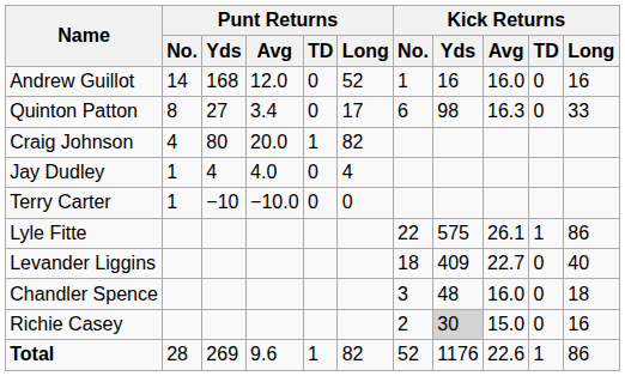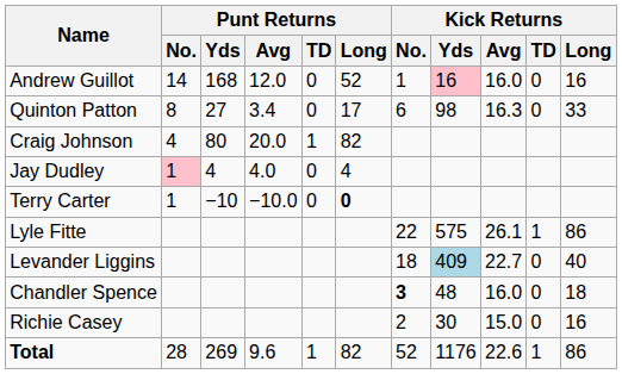Andrew Guillot | Kick Returns / Yds: no background -> pink background
Jay Dudley | Punt Returns / No.: no background -> pink background
Terry Carter | Punt Returns / Long: normal -> bold
Levander Liggins | Kick Returns / Yds: no background -> lightblue background
Chandler Spence | Kick Returns / No.: normal -> bold
Richie Casey | Kick Returns / Yds: lightgrey background -> no background
